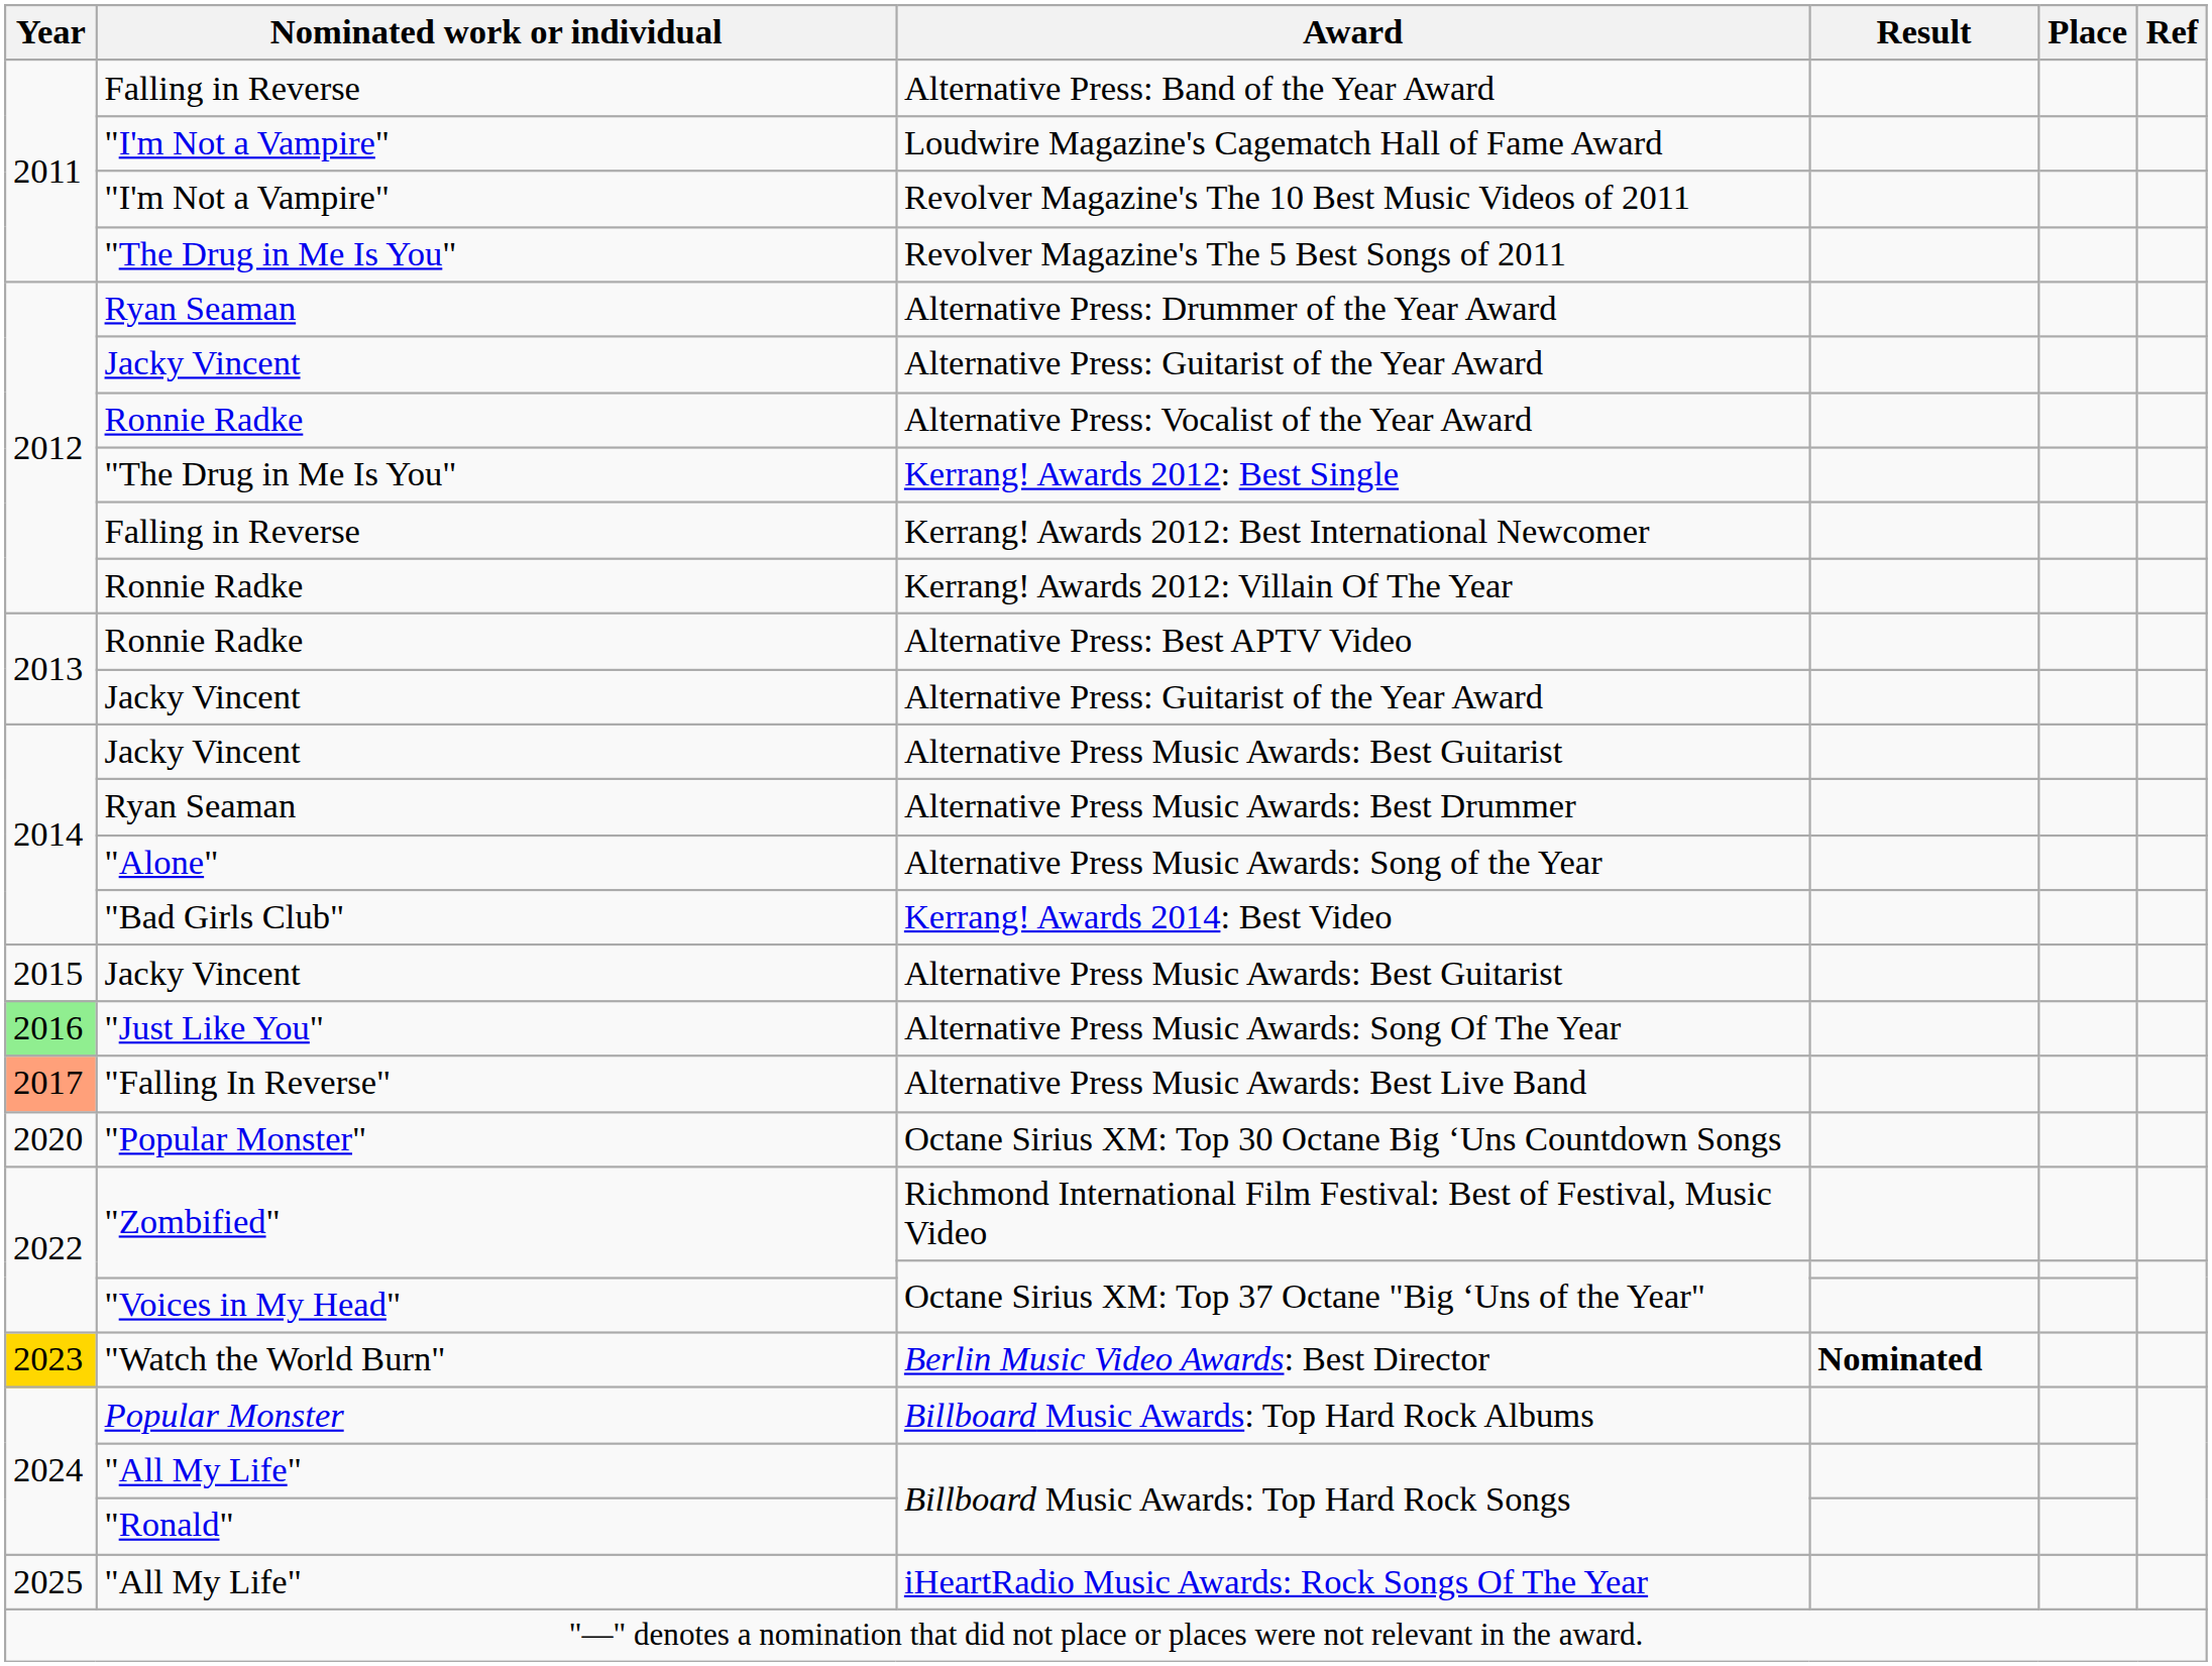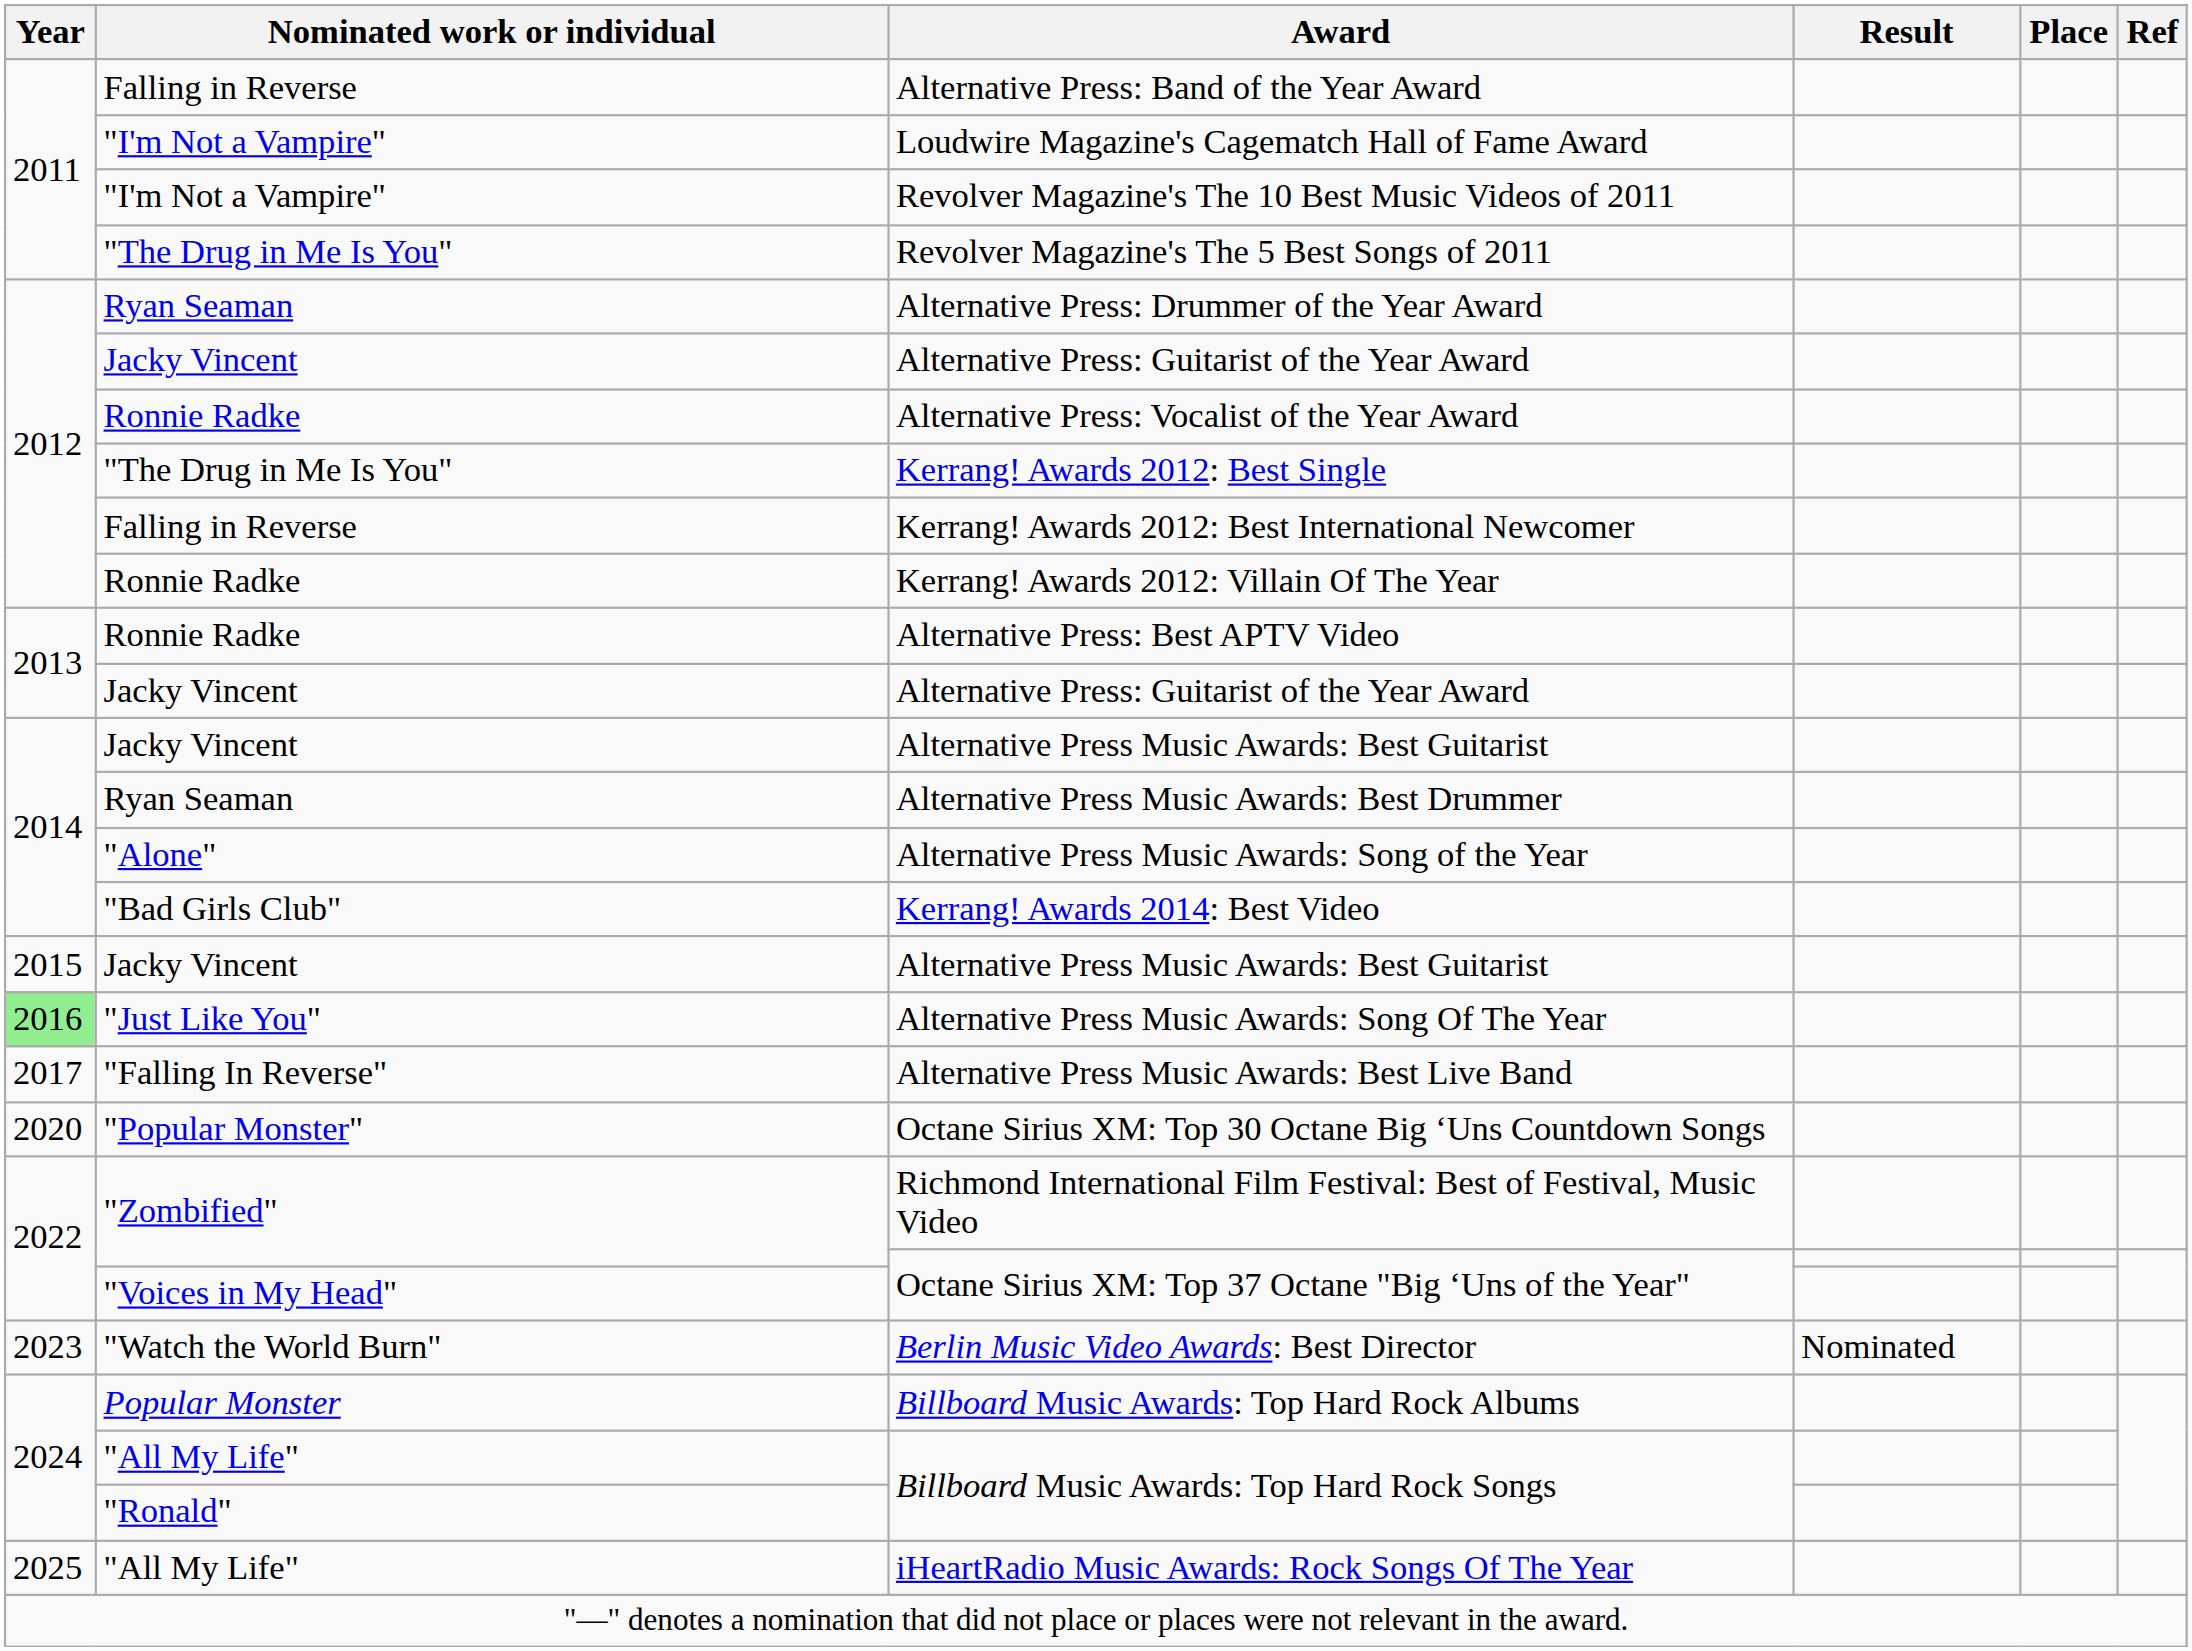Alternative Press Music Awards: Best Live Band | Year: lightsalmon background -> no background
Berlin Music Video Awards: Best Director | Year: gold background -> no background
Berlin Music Video Awards: Best Director | Result: bold -> normal
